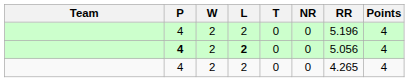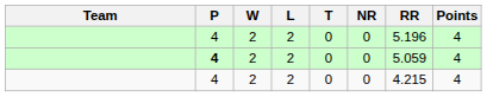row 3 | L: bold -> normal
row 3 | RR: 5.056 -> 5.059
row 4 | RR: 4.265 -> 4.215
